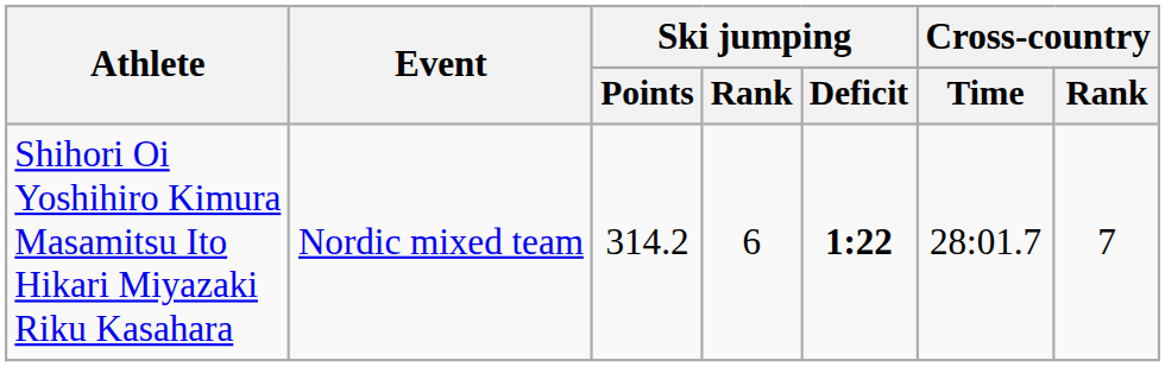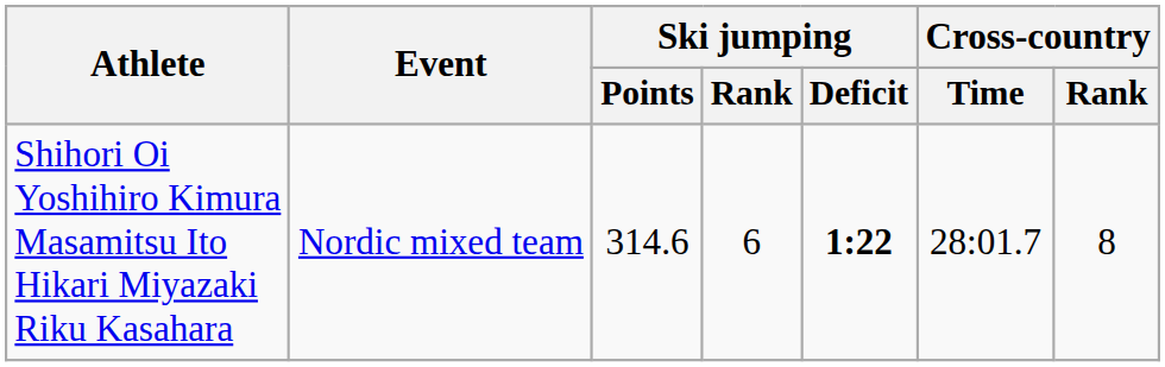row 3 | Ski jumping / Points: 314.2 -> 314.6
row 3 | Cross-country / Rank: 7 -> 8
